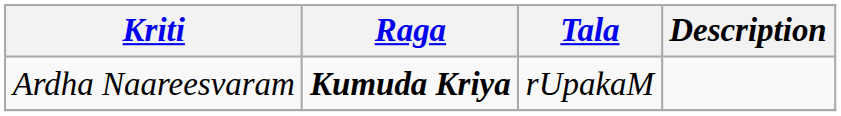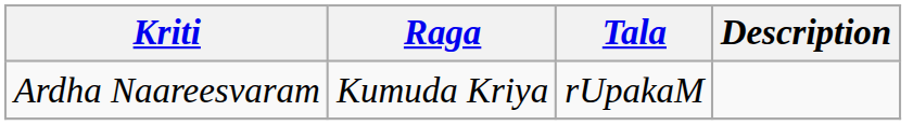Ardha Naareesvaram | Raga: bold -> normal
